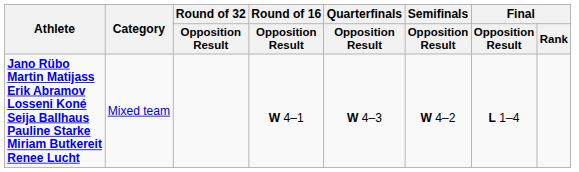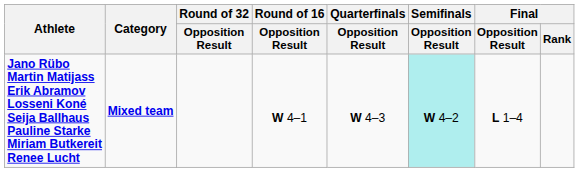row 3 | Category: normal -> bold
row 3 | Semifinals / Opposition Result: no background -> paleturquoise background
